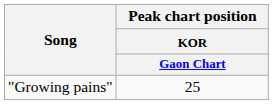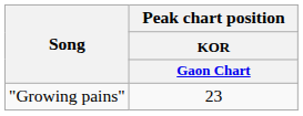"Growing pains" | Peak chart position / KOR / Gaon Chart: 25 -> 23
